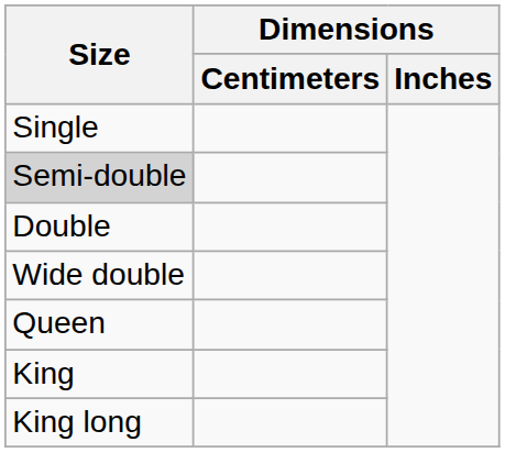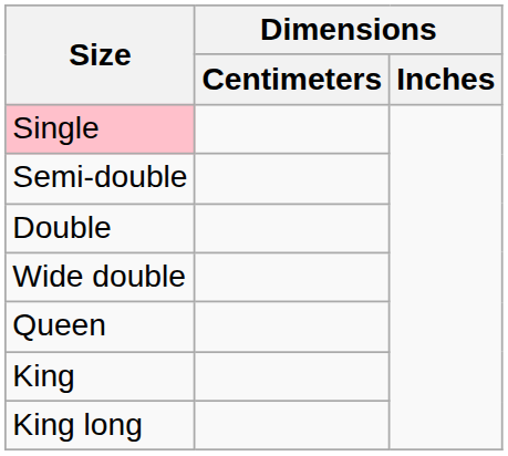Single | Size: no background -> pink background
Semi-double | Size: lightgrey background -> no background
